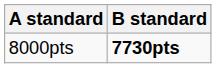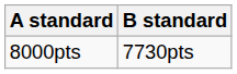8000pts | B standard: bold -> normal
